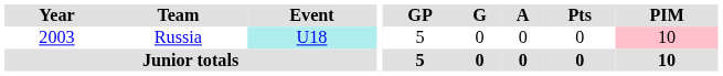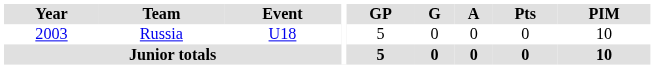Russia | Event: paleturquoise background -> no background
Russia | PIM: pink background -> no background
